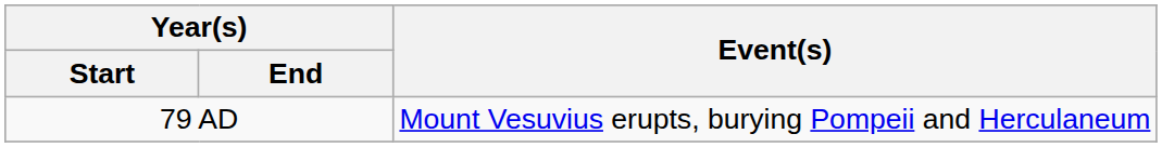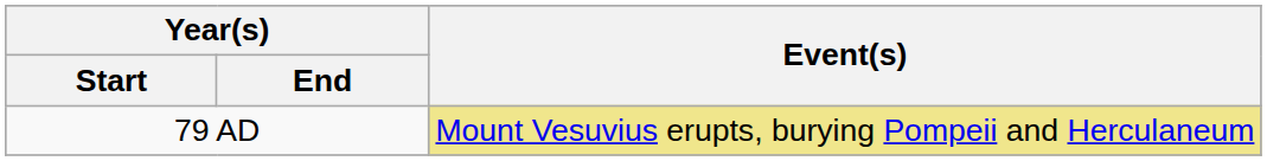79 AD | Event(s): no background -> khaki background
